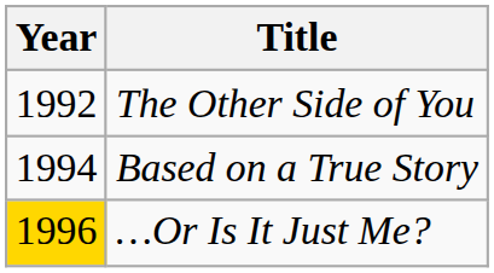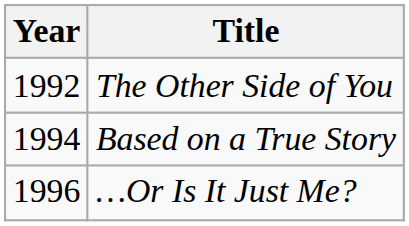…Or Is It Just Me? | Year: gold background -> no background
